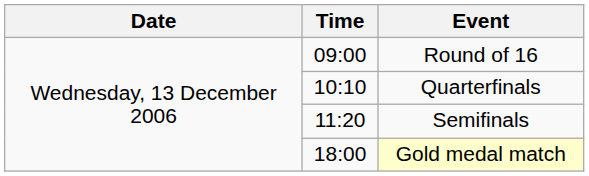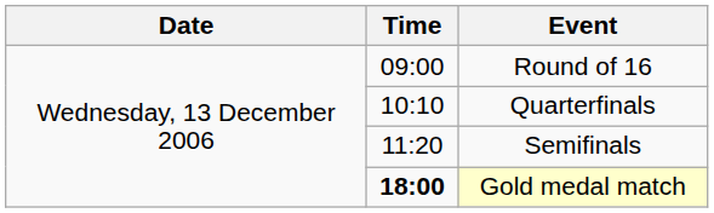Gold medal match | Time: normal -> bold
